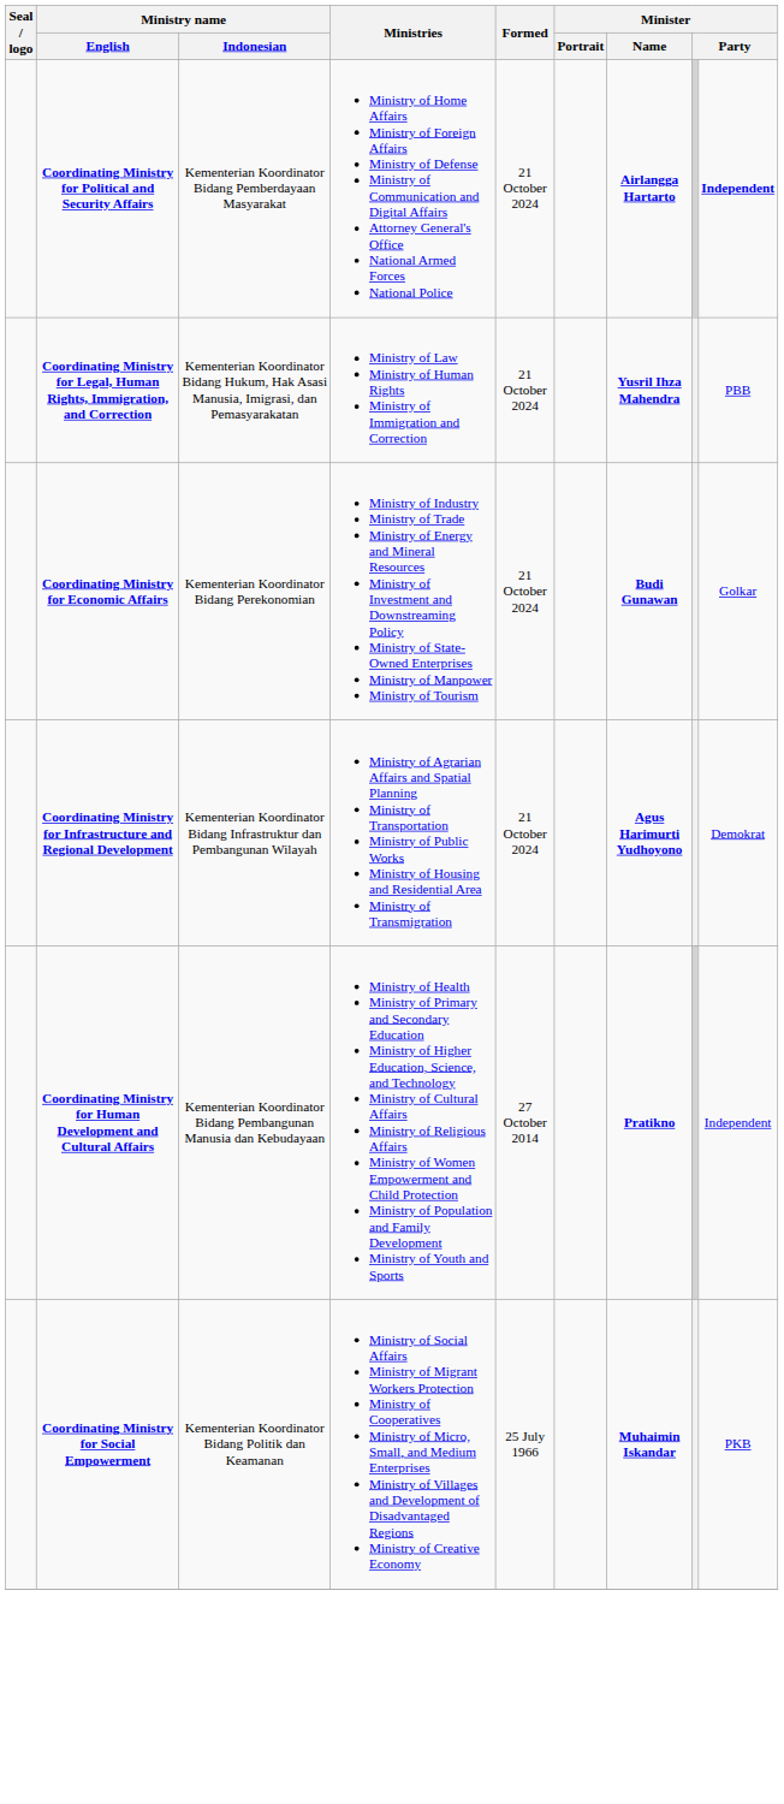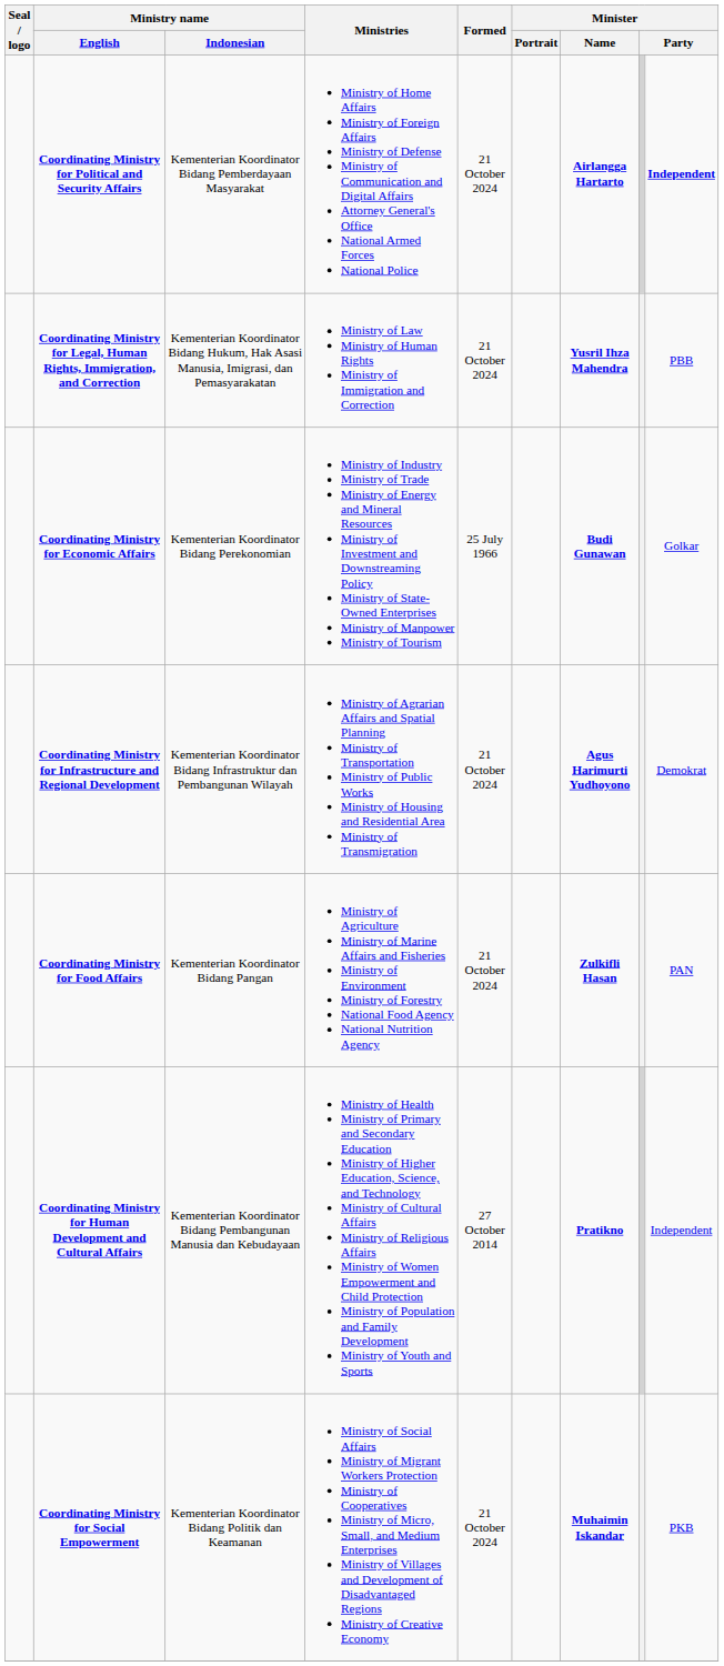Coordinating Ministry for Economic Affairs | Formed: 21 October 2024 -> 25 July 1966
+ row: Coordinating Ministry for Food Affairs | Kementerian Koordinator Bidang Pangan | Ministry of Agriculture Ministry of Marine Affairs and Fisheries Ministry of Environment Ministry of Forestry National Food Agency National Nutrition Agency | 21 October 2024 | Zulkifli Hasan | PAN
Coordinating Ministry for Social Empowerment | Formed: 25 July 1966 -> 21 October 2024
